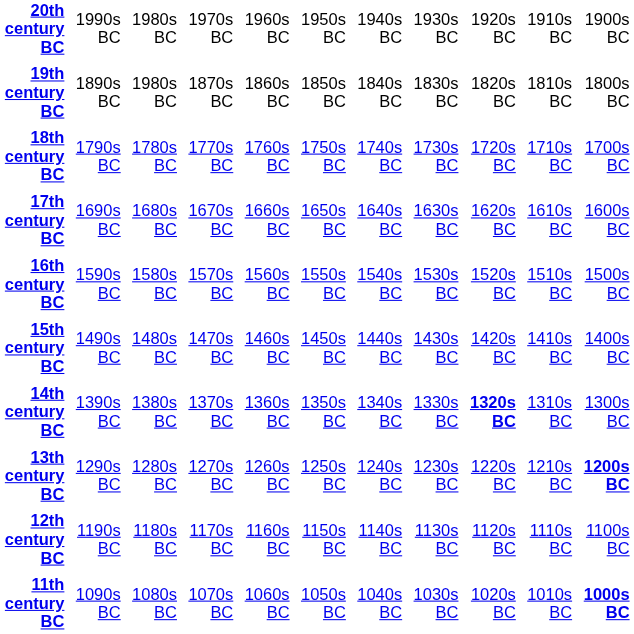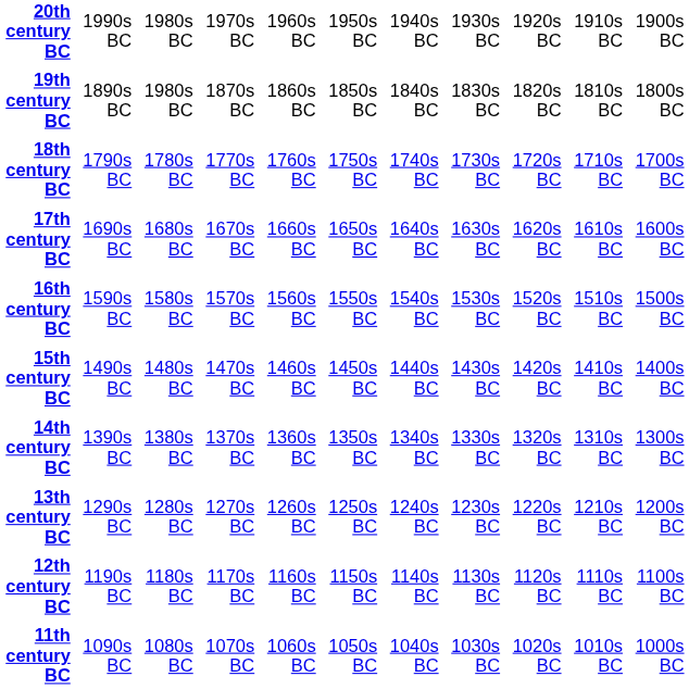14th century BC | column 9: bold -> normal
13th century BC | column 11: bold -> normal
11th century BC | column 11: bold -> normal
